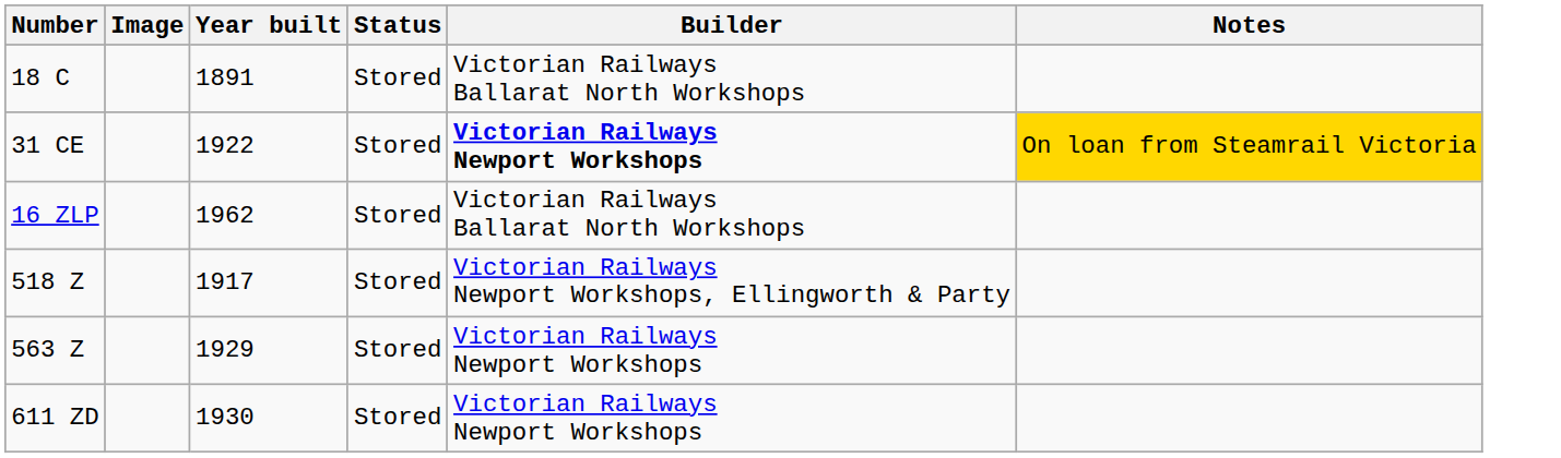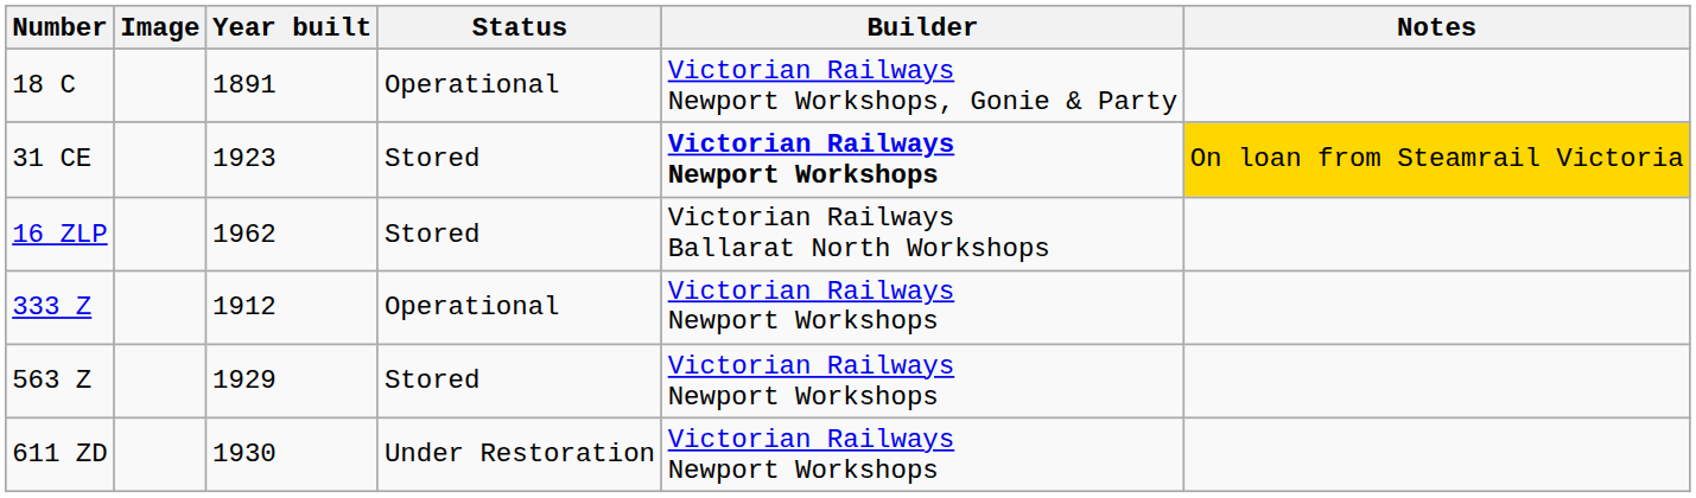18 C | Status: Stored -> Operational
18 C | Builder: Victorian Railways Ballarat North Workshops -> Victorian Railways Newport Workshops, Gonie & Party
31 CE | Year built: 1922 -> 1923
+ row: 333 Z | 1912 | Operational | Victorian Railways Newport Workshops
- row: 518 Z | 1917 | Stored | Victorian Railways Newport Workshops, Ellingworth & Party
611 ZD | Status: Stored -> Under Restoration
